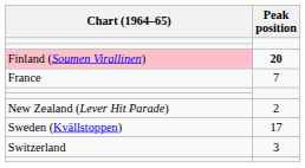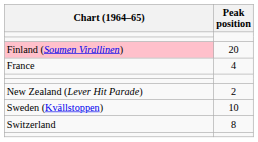row 4 | Peak position: bold -> normal
row 5 | Peak position: 7 -> 4
row 9 | Peak position: 17 -> 10
row 10 | Peak position: 3 -> 8
